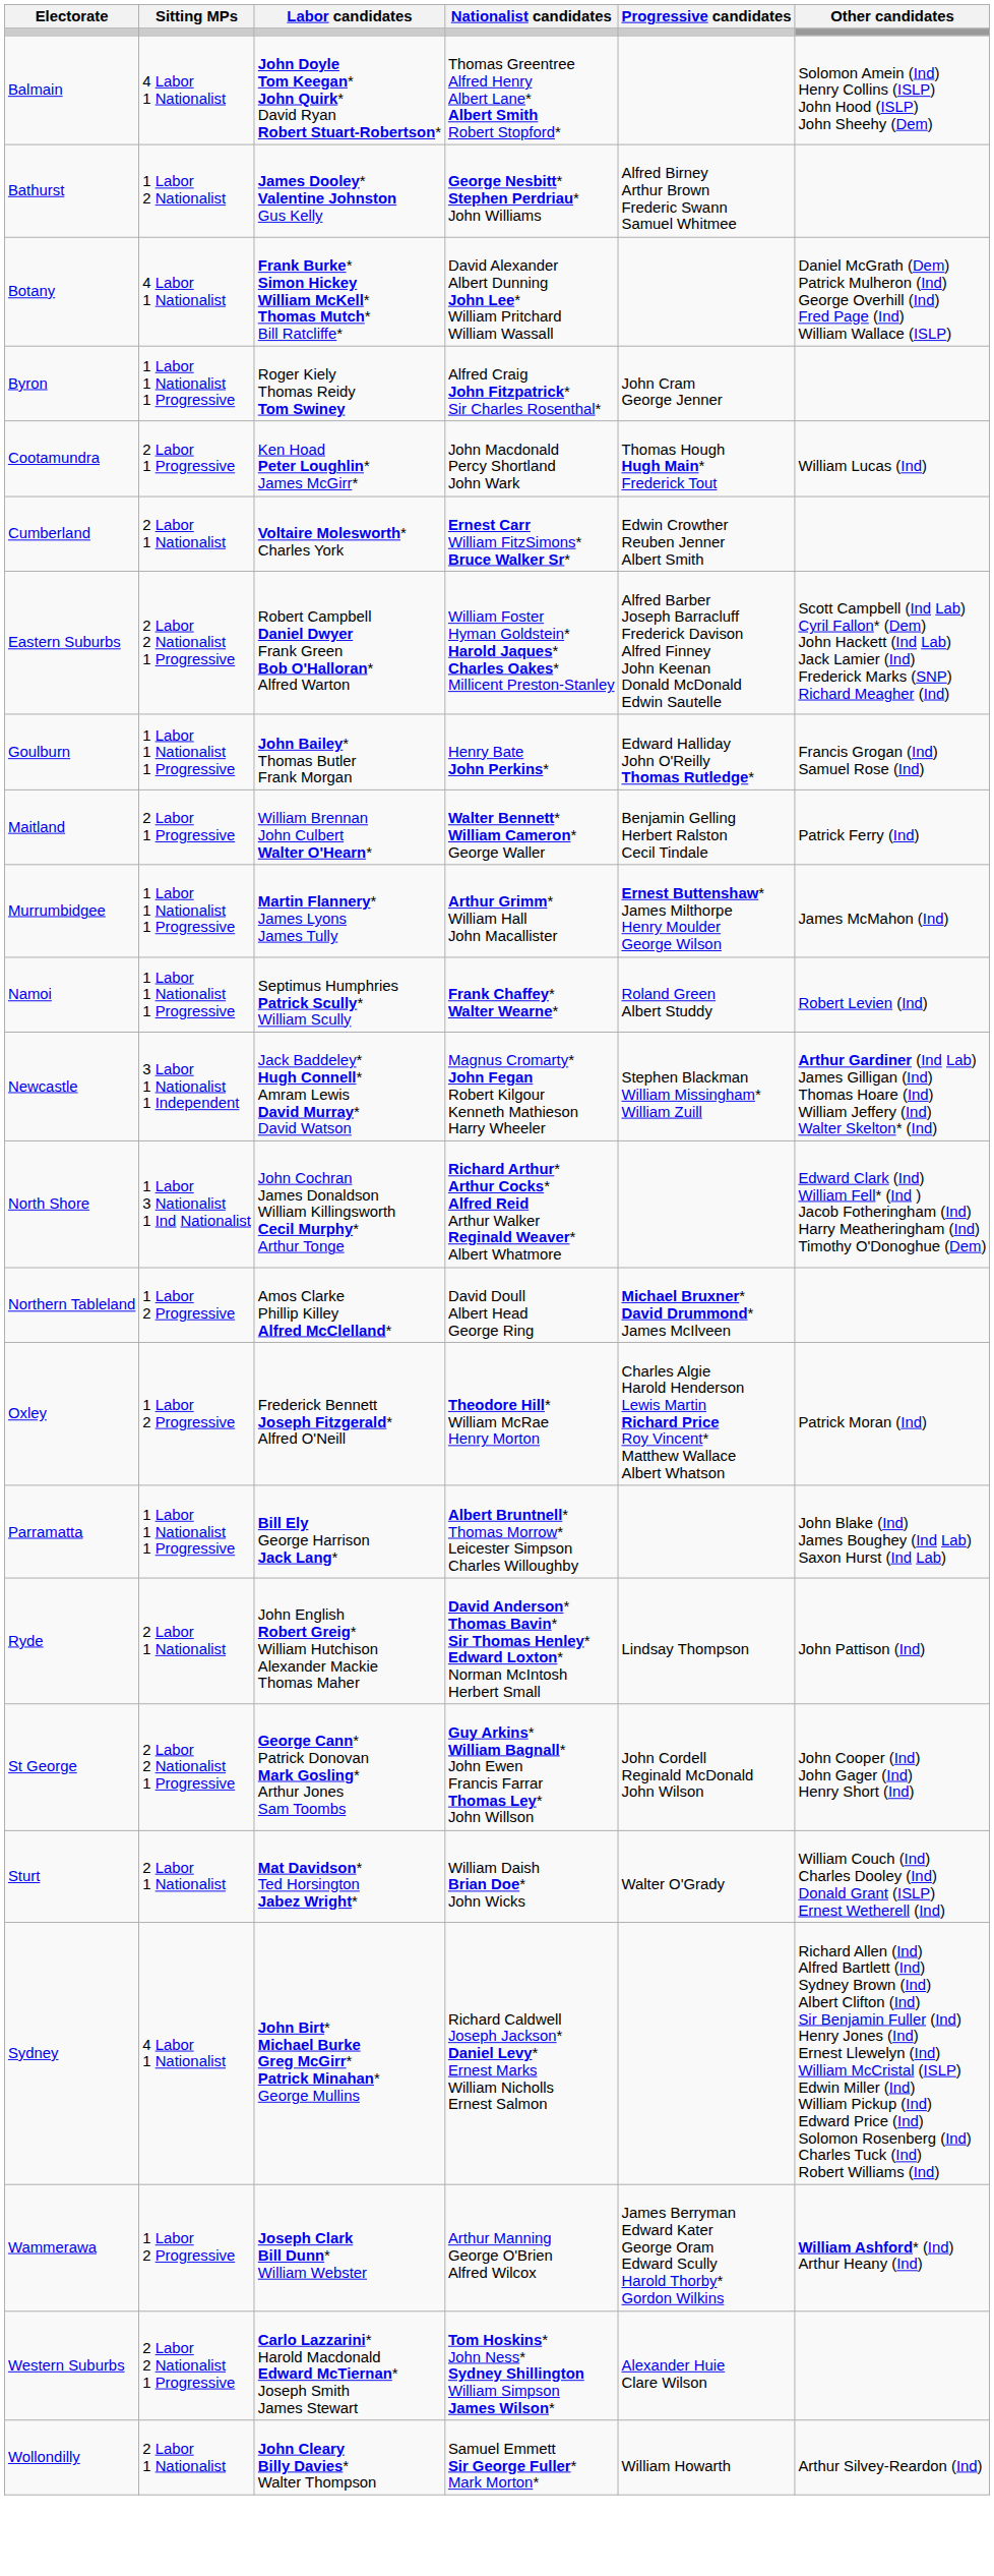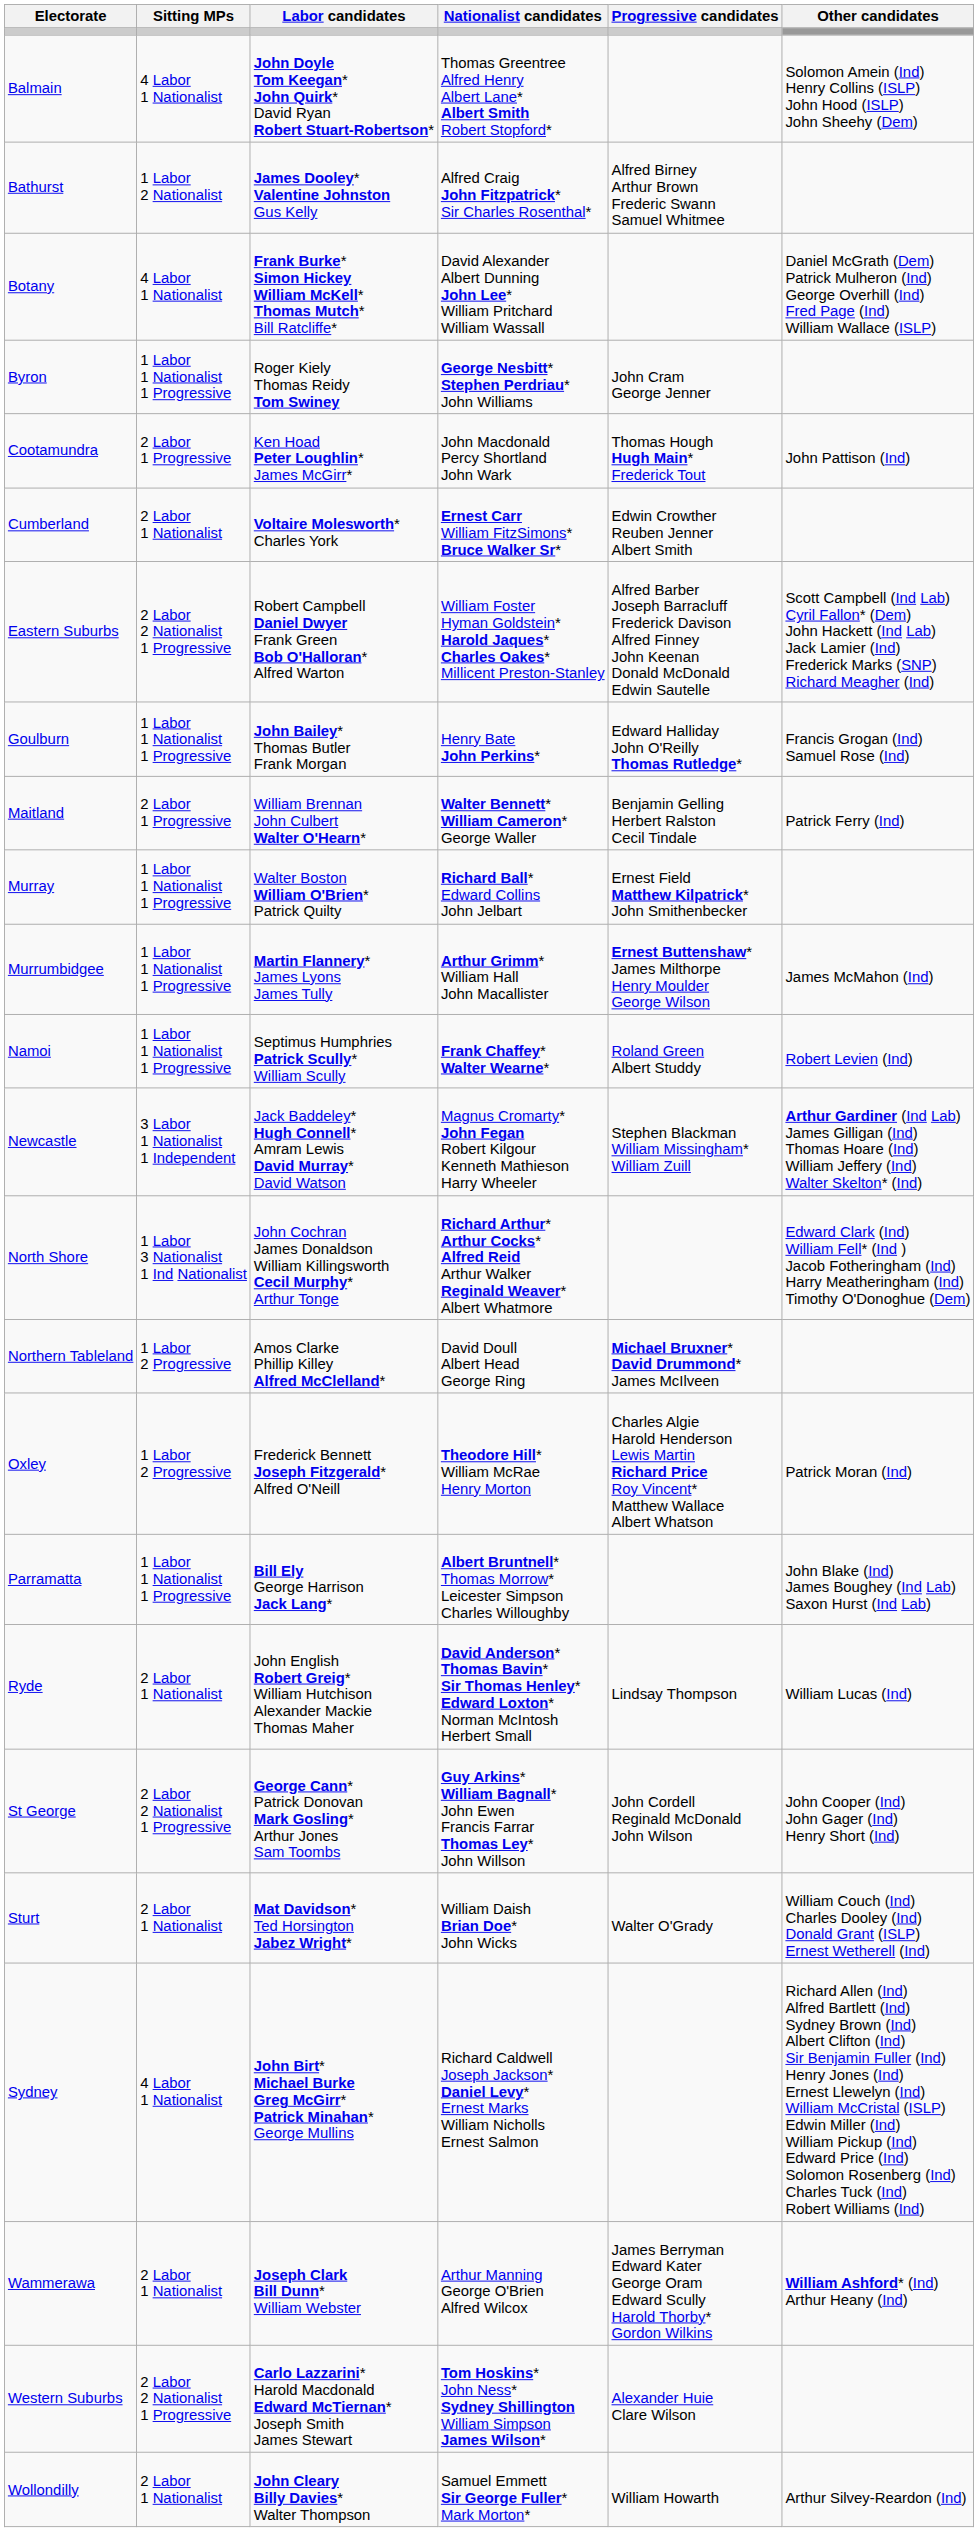Bathurst | Nationalist candidates: George Nesbitt* Stephen Perdriau* John Williams -> Alfred Craig John Fitzpatrick* Sir Charles Rosenthal*
Byron | Nationalist candidates: Alfred Craig John Fitzpatrick* Sir Charles Rosenthal* -> George Nesbitt* Stephen Perdriau* John Williams
Cootamundra | Other candidates: William Lucas (Ind) -> John Pattison (Ind)
+ row: Murray | 1 Labor 1 Nationalist 1 Progressive | Walter Boston William O'Brien* Patrick Quilty | Richard Ball* Edward Collins John Jelbart | Ernest Field Matthew Kilpatrick* John Smithenbecker
Ryde | Other candidates: John Pattison (Ind) -> William Lucas (Ind)
Wammerawa | Sitting MPs: 1 Labor 2 Progressive -> 2 Labor 1 Nationalist
